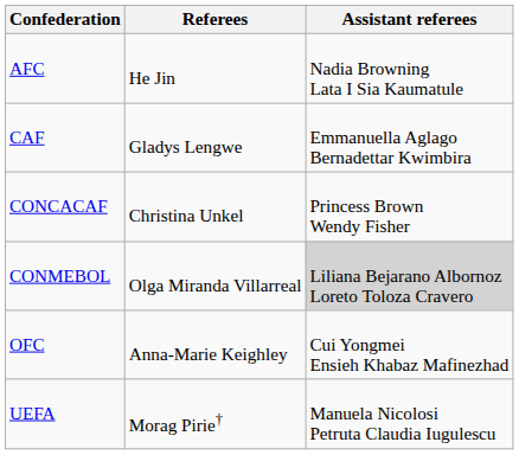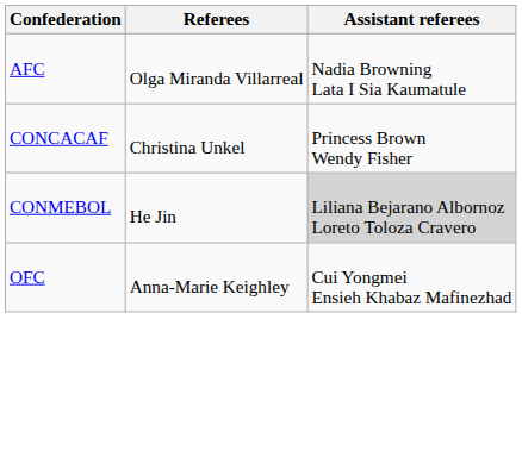AFC | Referees: He Jin -> Olga Miranda Villarreal
- row: CAF | Gladys Lengwe | Emmanuella Aglago Bernadettar Kwimbira
CONMEBOL | Referees: Olga Miranda Villarreal -> He Jin
- row: UEFA | Morag Pirie† | Manuela Nicolosi Petruta Claudia Iugulescu
